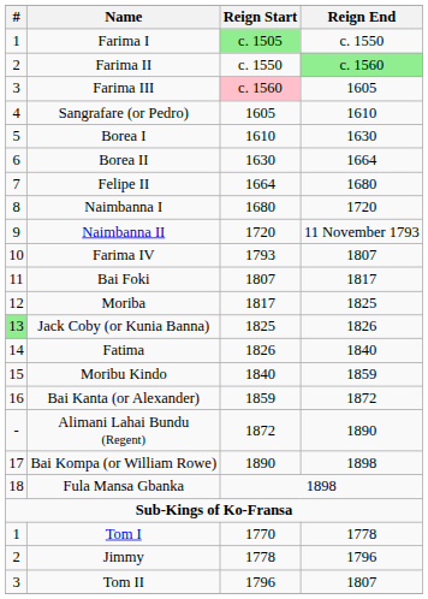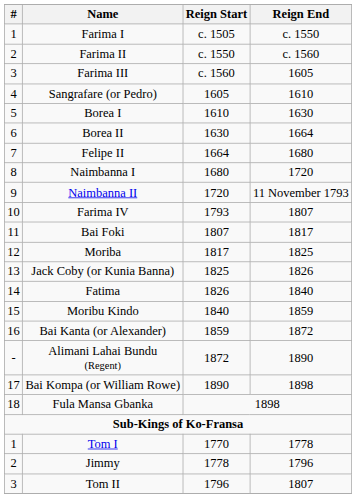Farima I | Reign Start: lightgreen background -> no background
Farima II | Reign End: lightgreen background -> no background
Farima III | Reign Start: pink background -> no background
Jack Coby (or Kunia Banna) | #: lightgreen background -> no background
